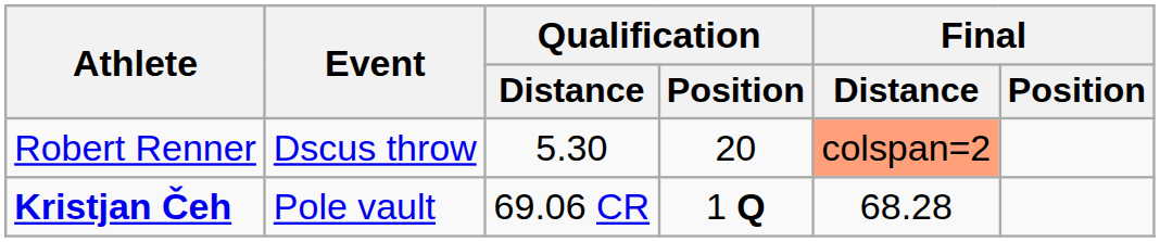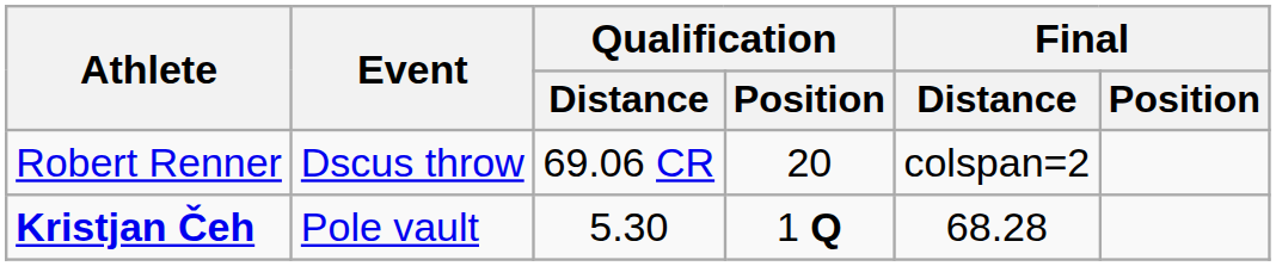Robert Renner | Qualification / Distance: 5.30 -> 69.06 CR
Robert Renner | Final / Distance: lightsalmon background -> no background
Kristjan Čeh | Qualification / Distance: 69.06 CR -> 5.30
